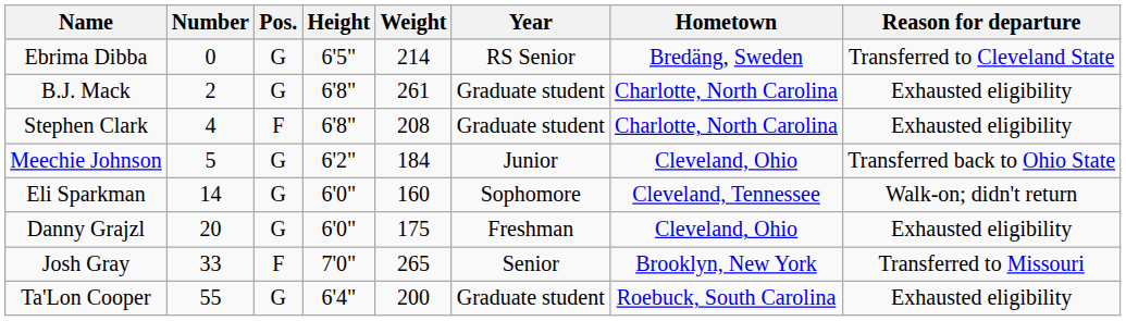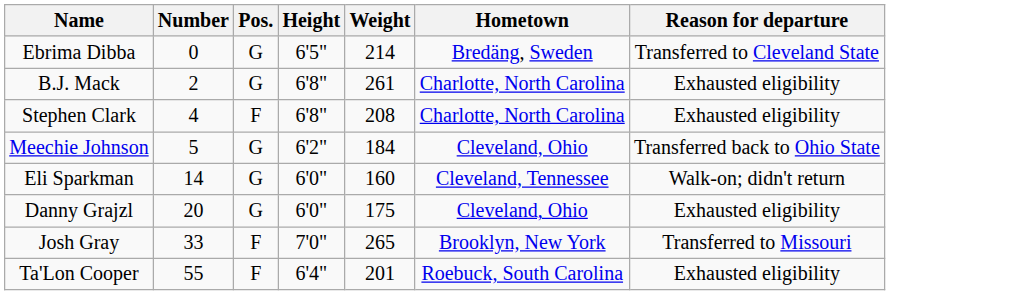- column: Year | RS Senior | Graduate student | Graduate student | Junior | Sophomore | Freshman | Senior | Graduate student
Ta'Lon Cooper | Pos.: G -> F
Ta'Lon Cooper | Weight: 200 -> 201
